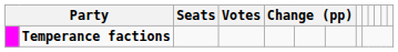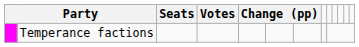Temperance factions | column 2: bold -> normal
